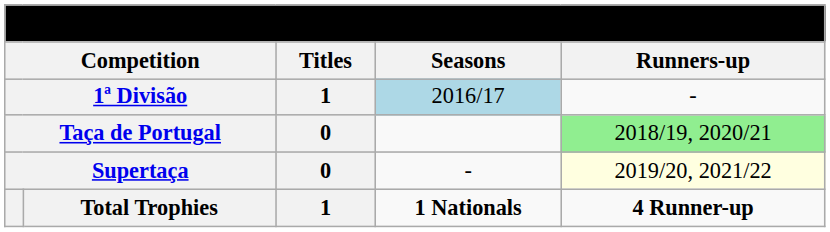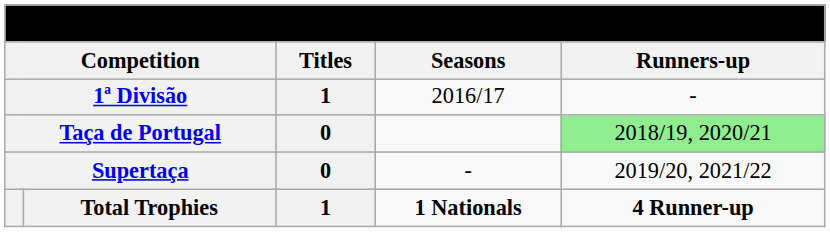1ª Divisão | Seasons: lightblue background -> no background
Supertaça | Runners-up: lightyellow background -> no background
